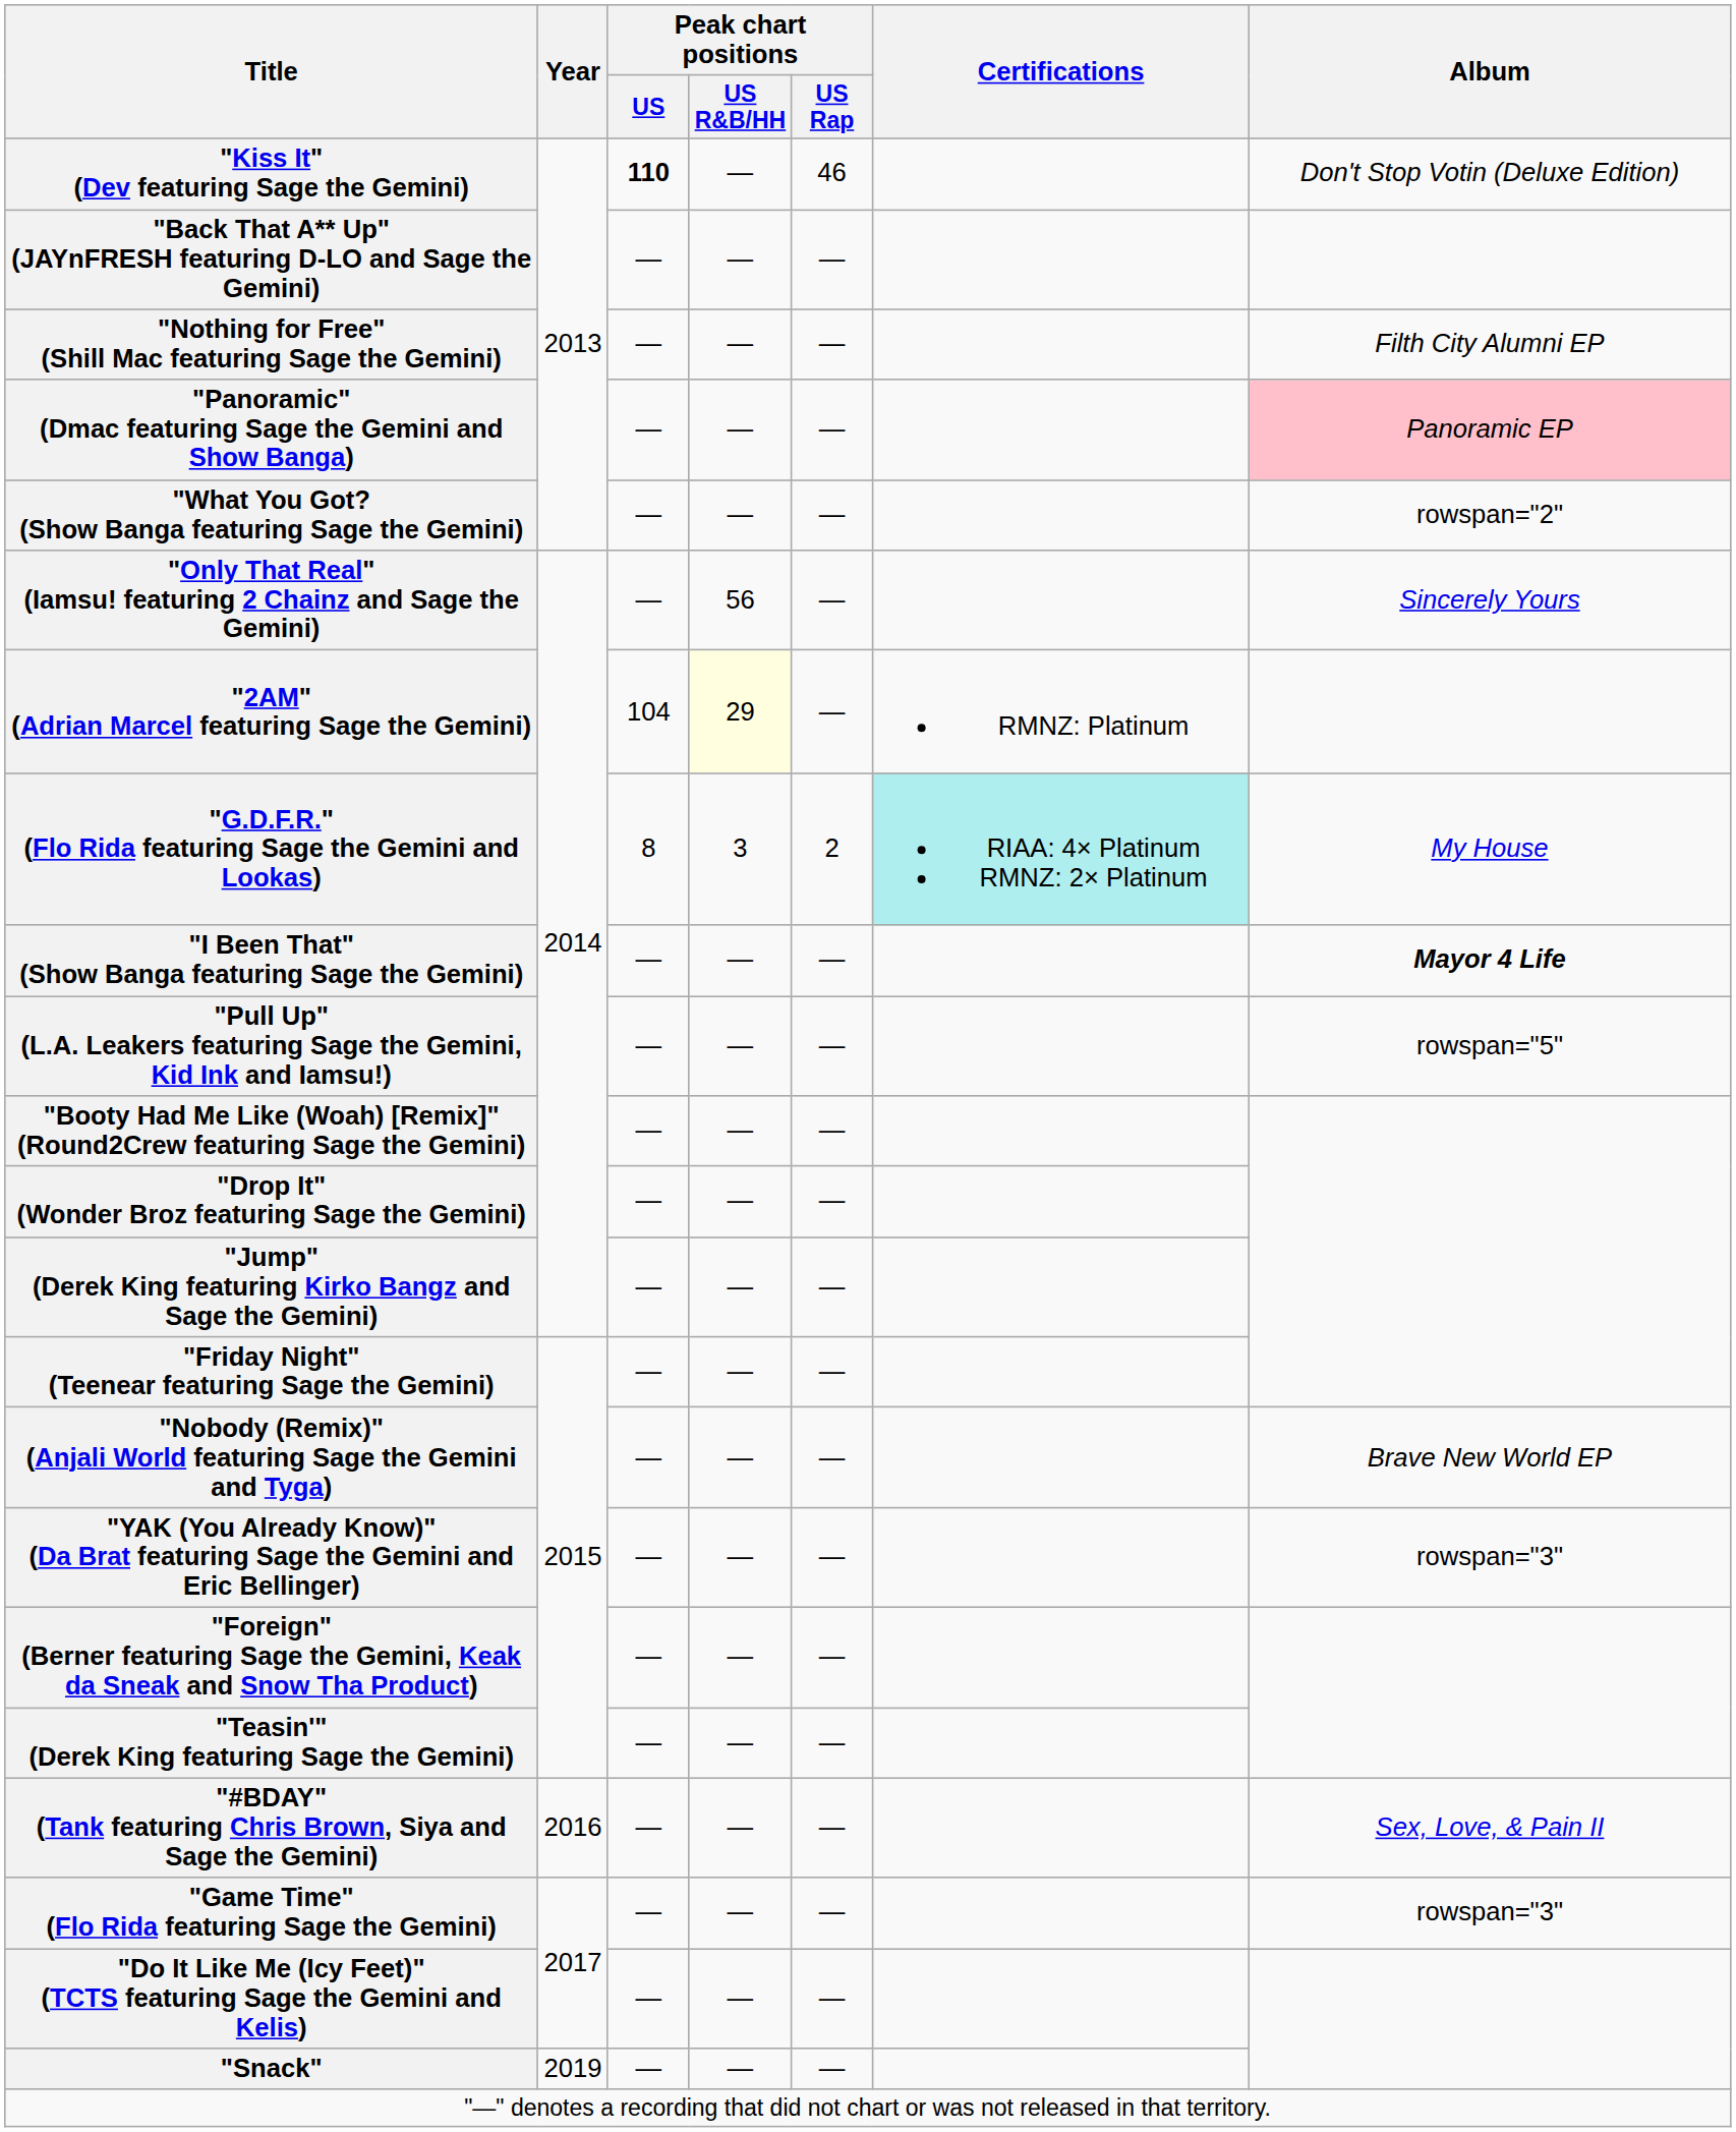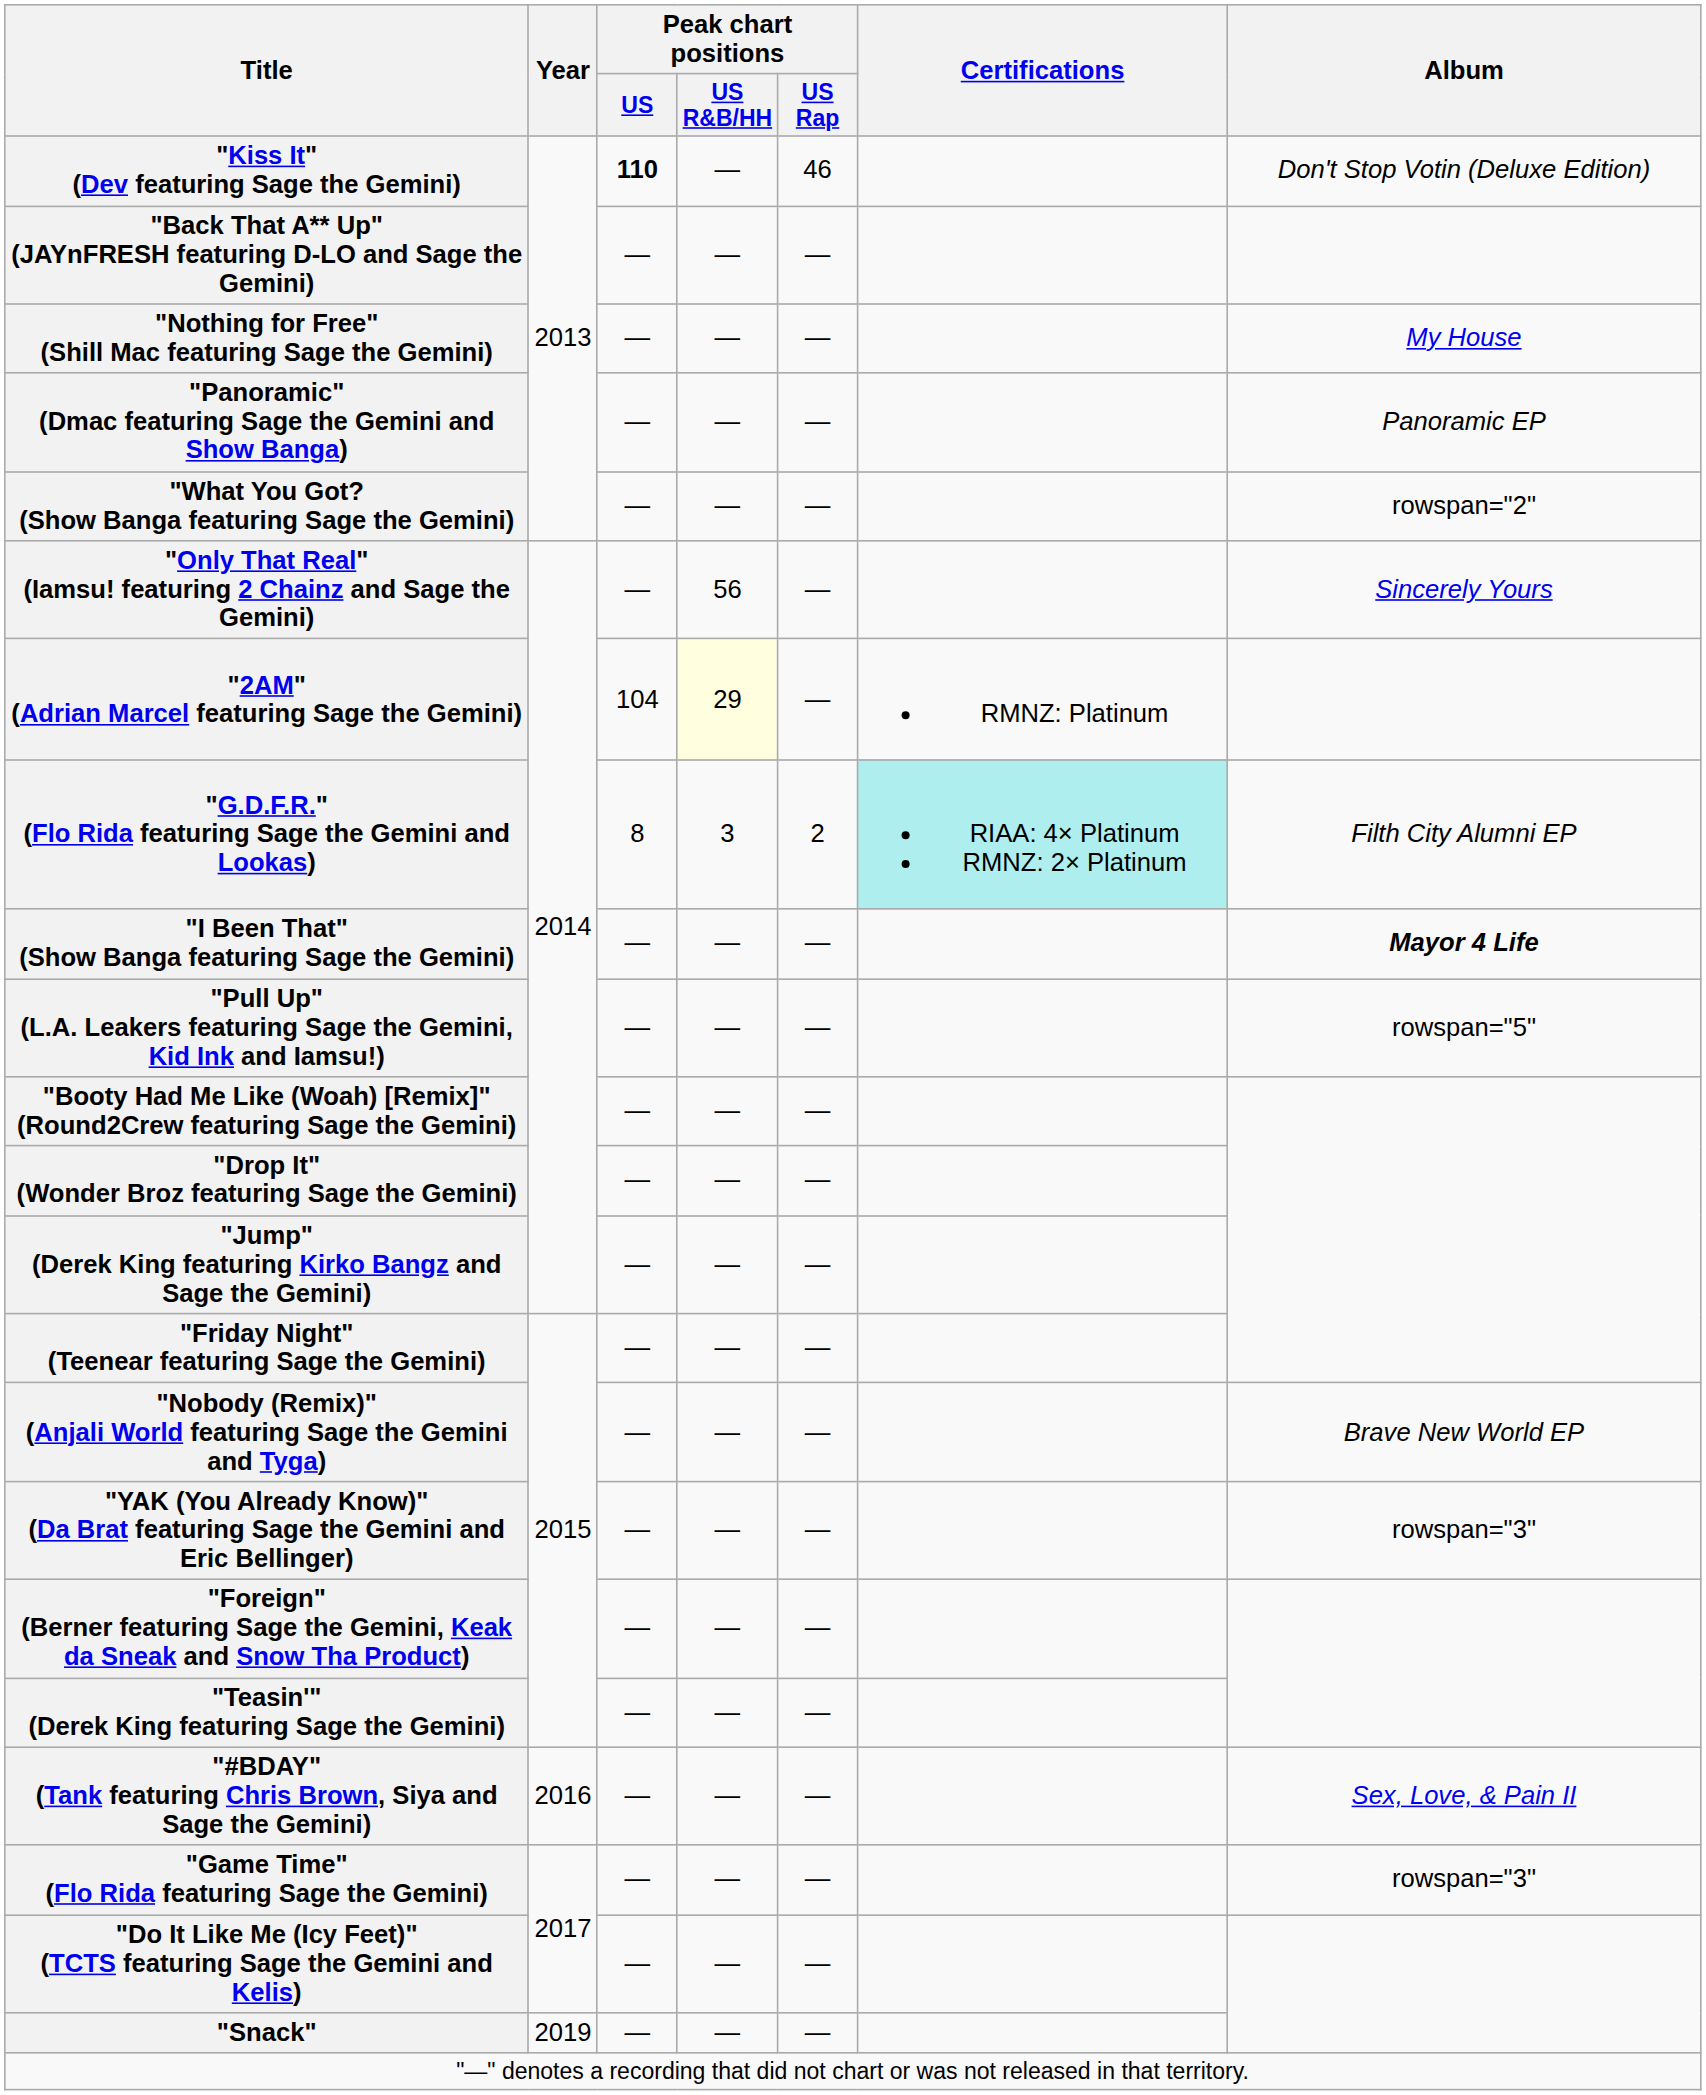"Nothing for Free" (Shill Mac featuring Sage the Gemini) | Album: Filth City Alumni EP -> My House
"Panoramic" (Dmac featuring Sage the Gemini and Show Banga) | Album: pink background -> no background
"G.D.F.R." (Flo Rida featuring Sage the Gemini and Lookas) | Album: My House -> Filth City Alumni EP
